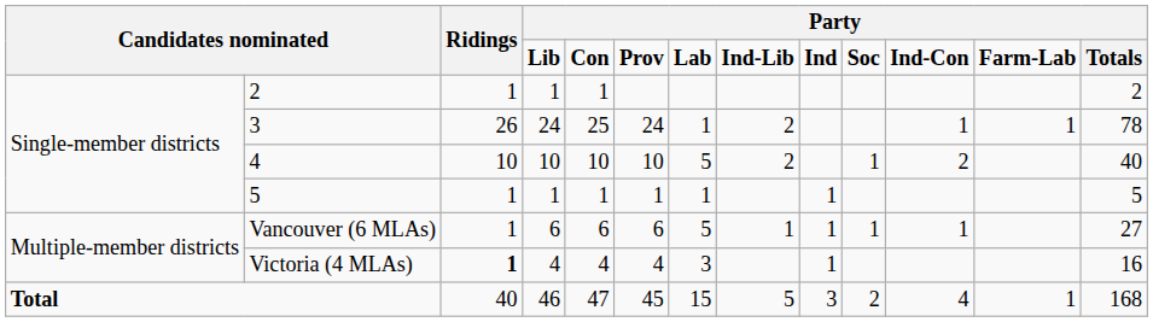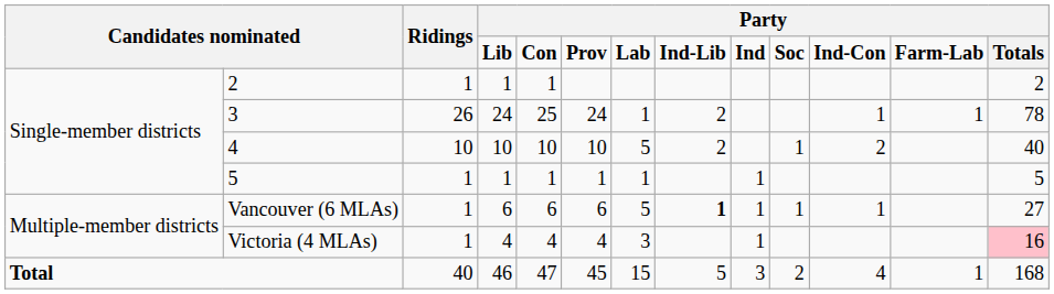Vancouver (6 MLAs) | column 8: normal -> bold
Victoria (4 MLAs) | Ridings: bold -> normal
Victoria (4 MLAs) | column 13: no background -> pink background
